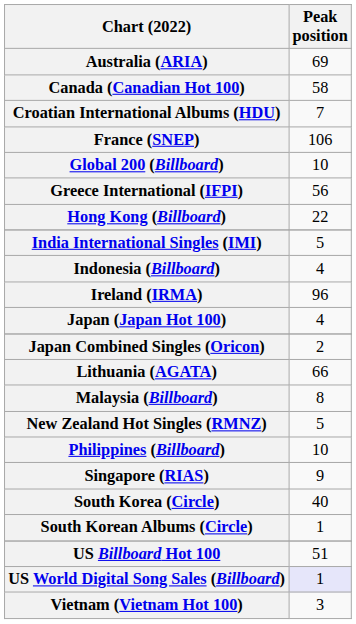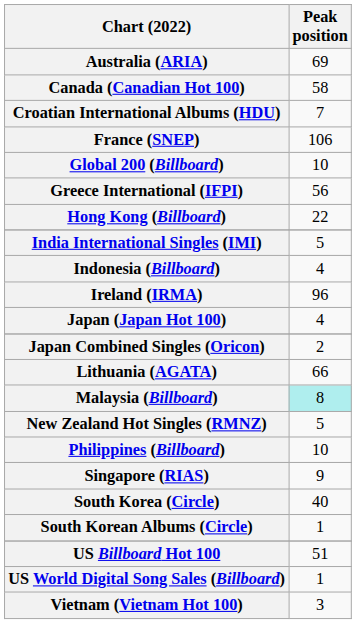Malaysia (Billboard) | Peak position: no background -> paleturquoise background
US World Digital Song Sales (Billboard) | Peak position: lavender background -> no background
